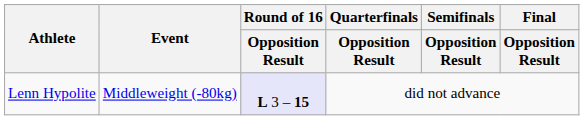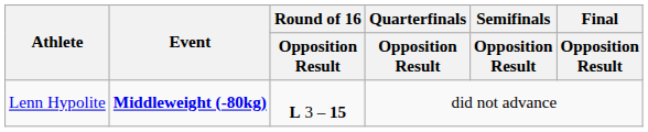Lenn Hypolite | Event: normal -> bold
Lenn Hypolite | Round of 16 / Opposition Result: lavender background -> no background
